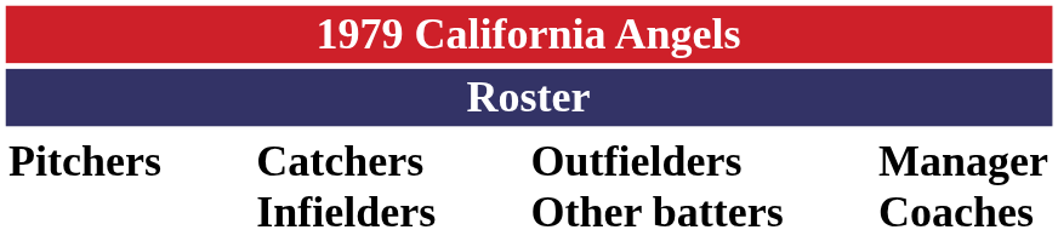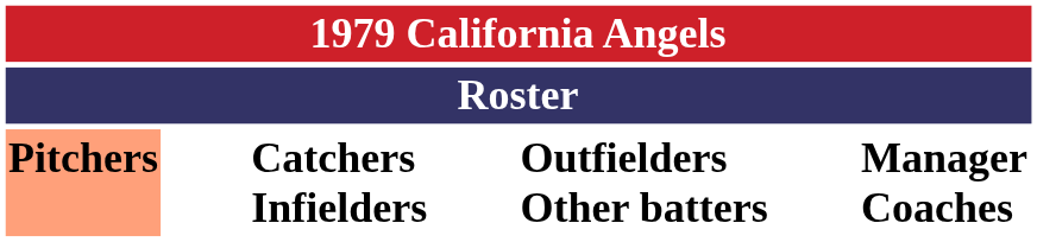Pitchers | column 1: no background -> lightsalmon background
